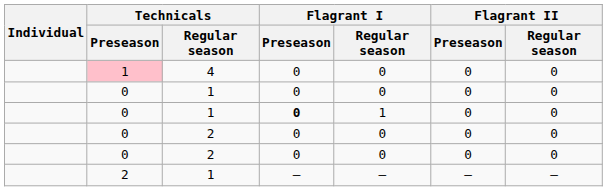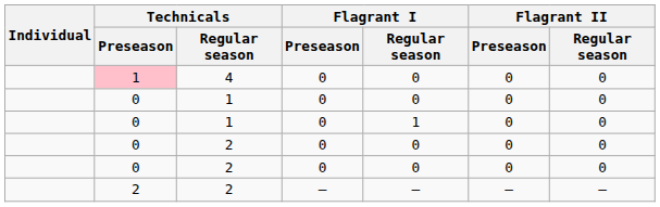row 5 | Flagrant I / Preseason: bold -> normal
row 8 | Technicals / Regular season: 1 -> 2
